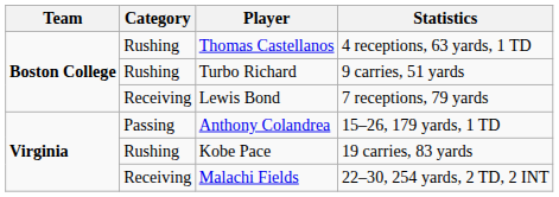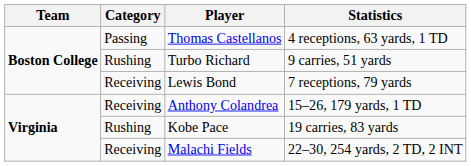Thomas Castellanos | Category: Rushing -> Passing
Anthony Colandrea | Category: Passing -> Receiving
